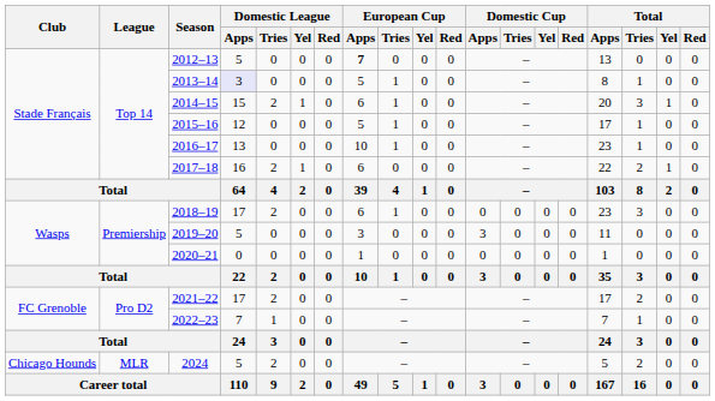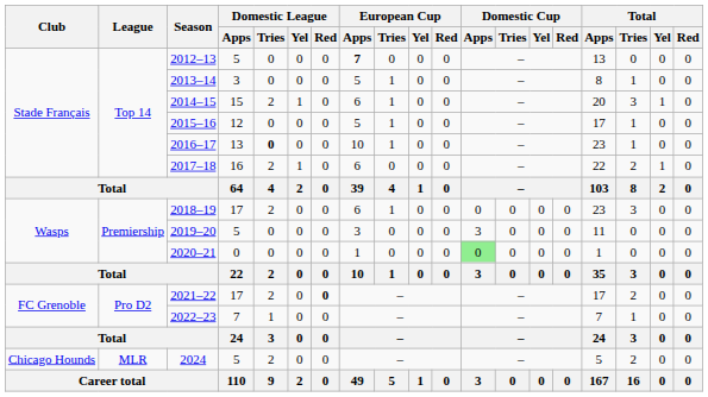2013–14 | Domestic League / Apps: lavender background -> no background
2016–17 | Domestic League / Tries: normal -> bold
2020–21 | Domestic Cup / Apps: no background -> lightgreen background
2021–22 | Domestic League / Red: normal -> bold
